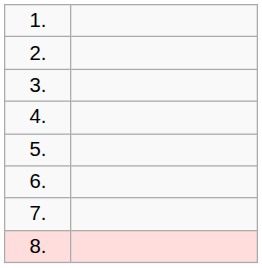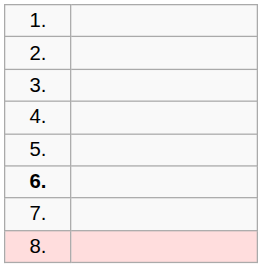6. | column 1: normal -> bold
